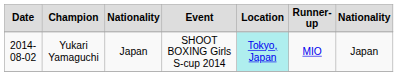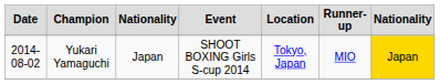Yukari Yamaguchi | Location: paleturquoise background -> no background
Yukari Yamaguchi | column 7: no background -> gold background
